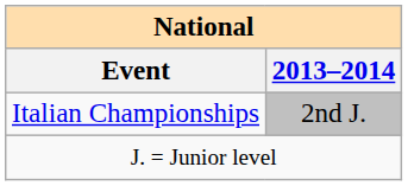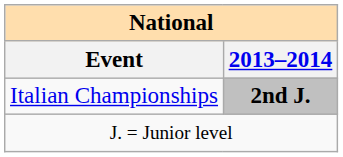Italian Championships | 2013–2014: normal -> bold
